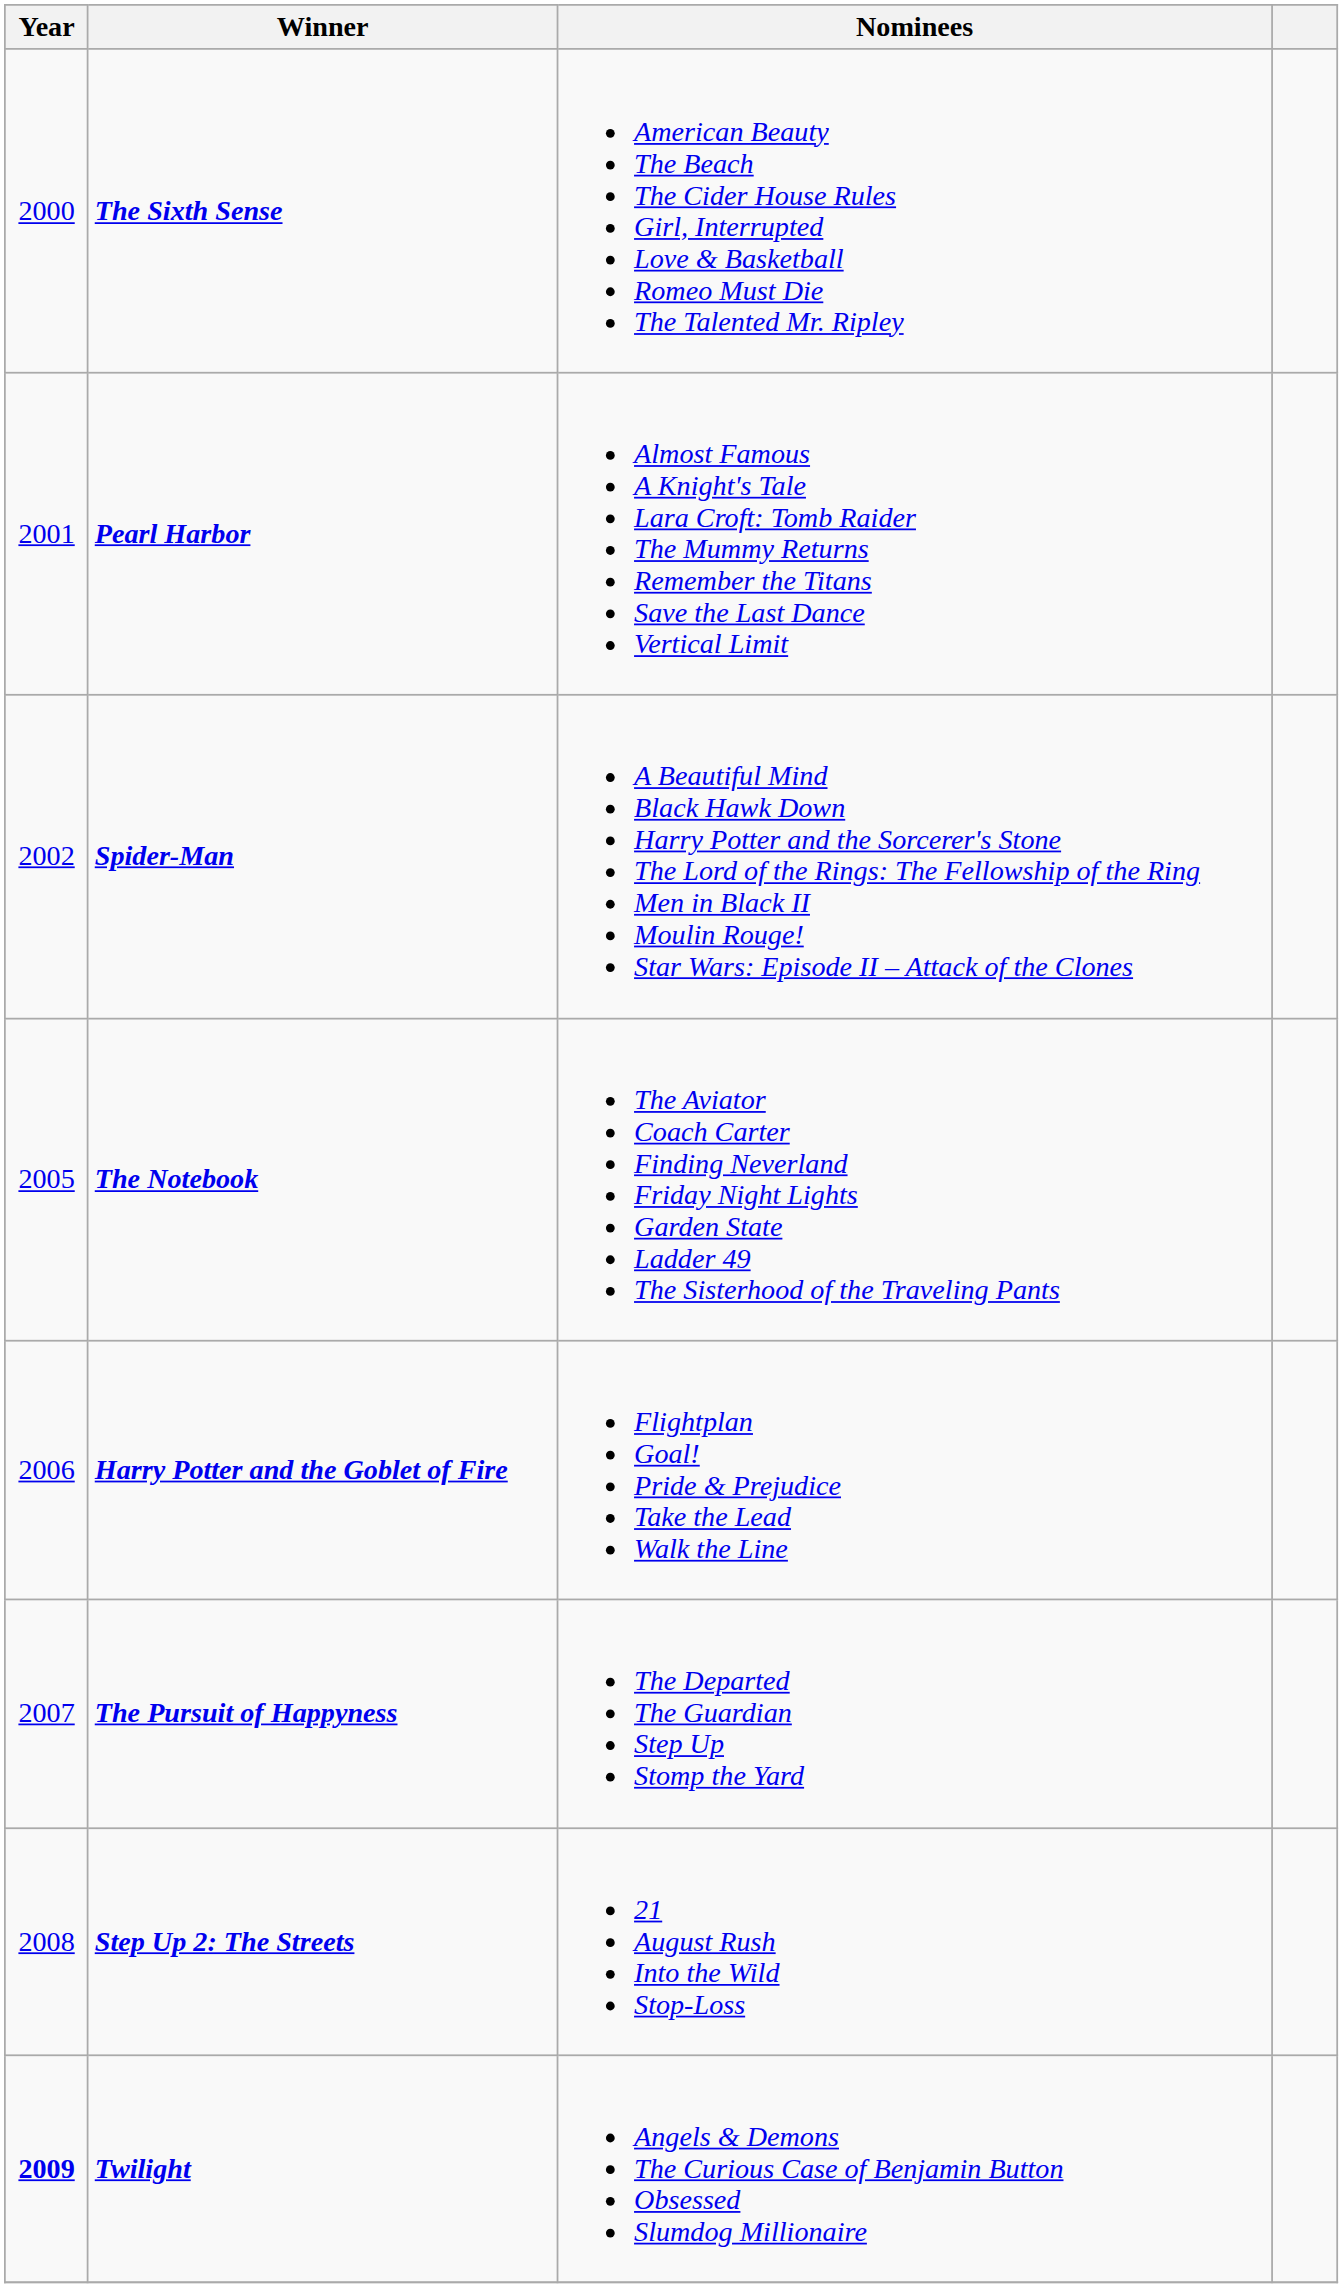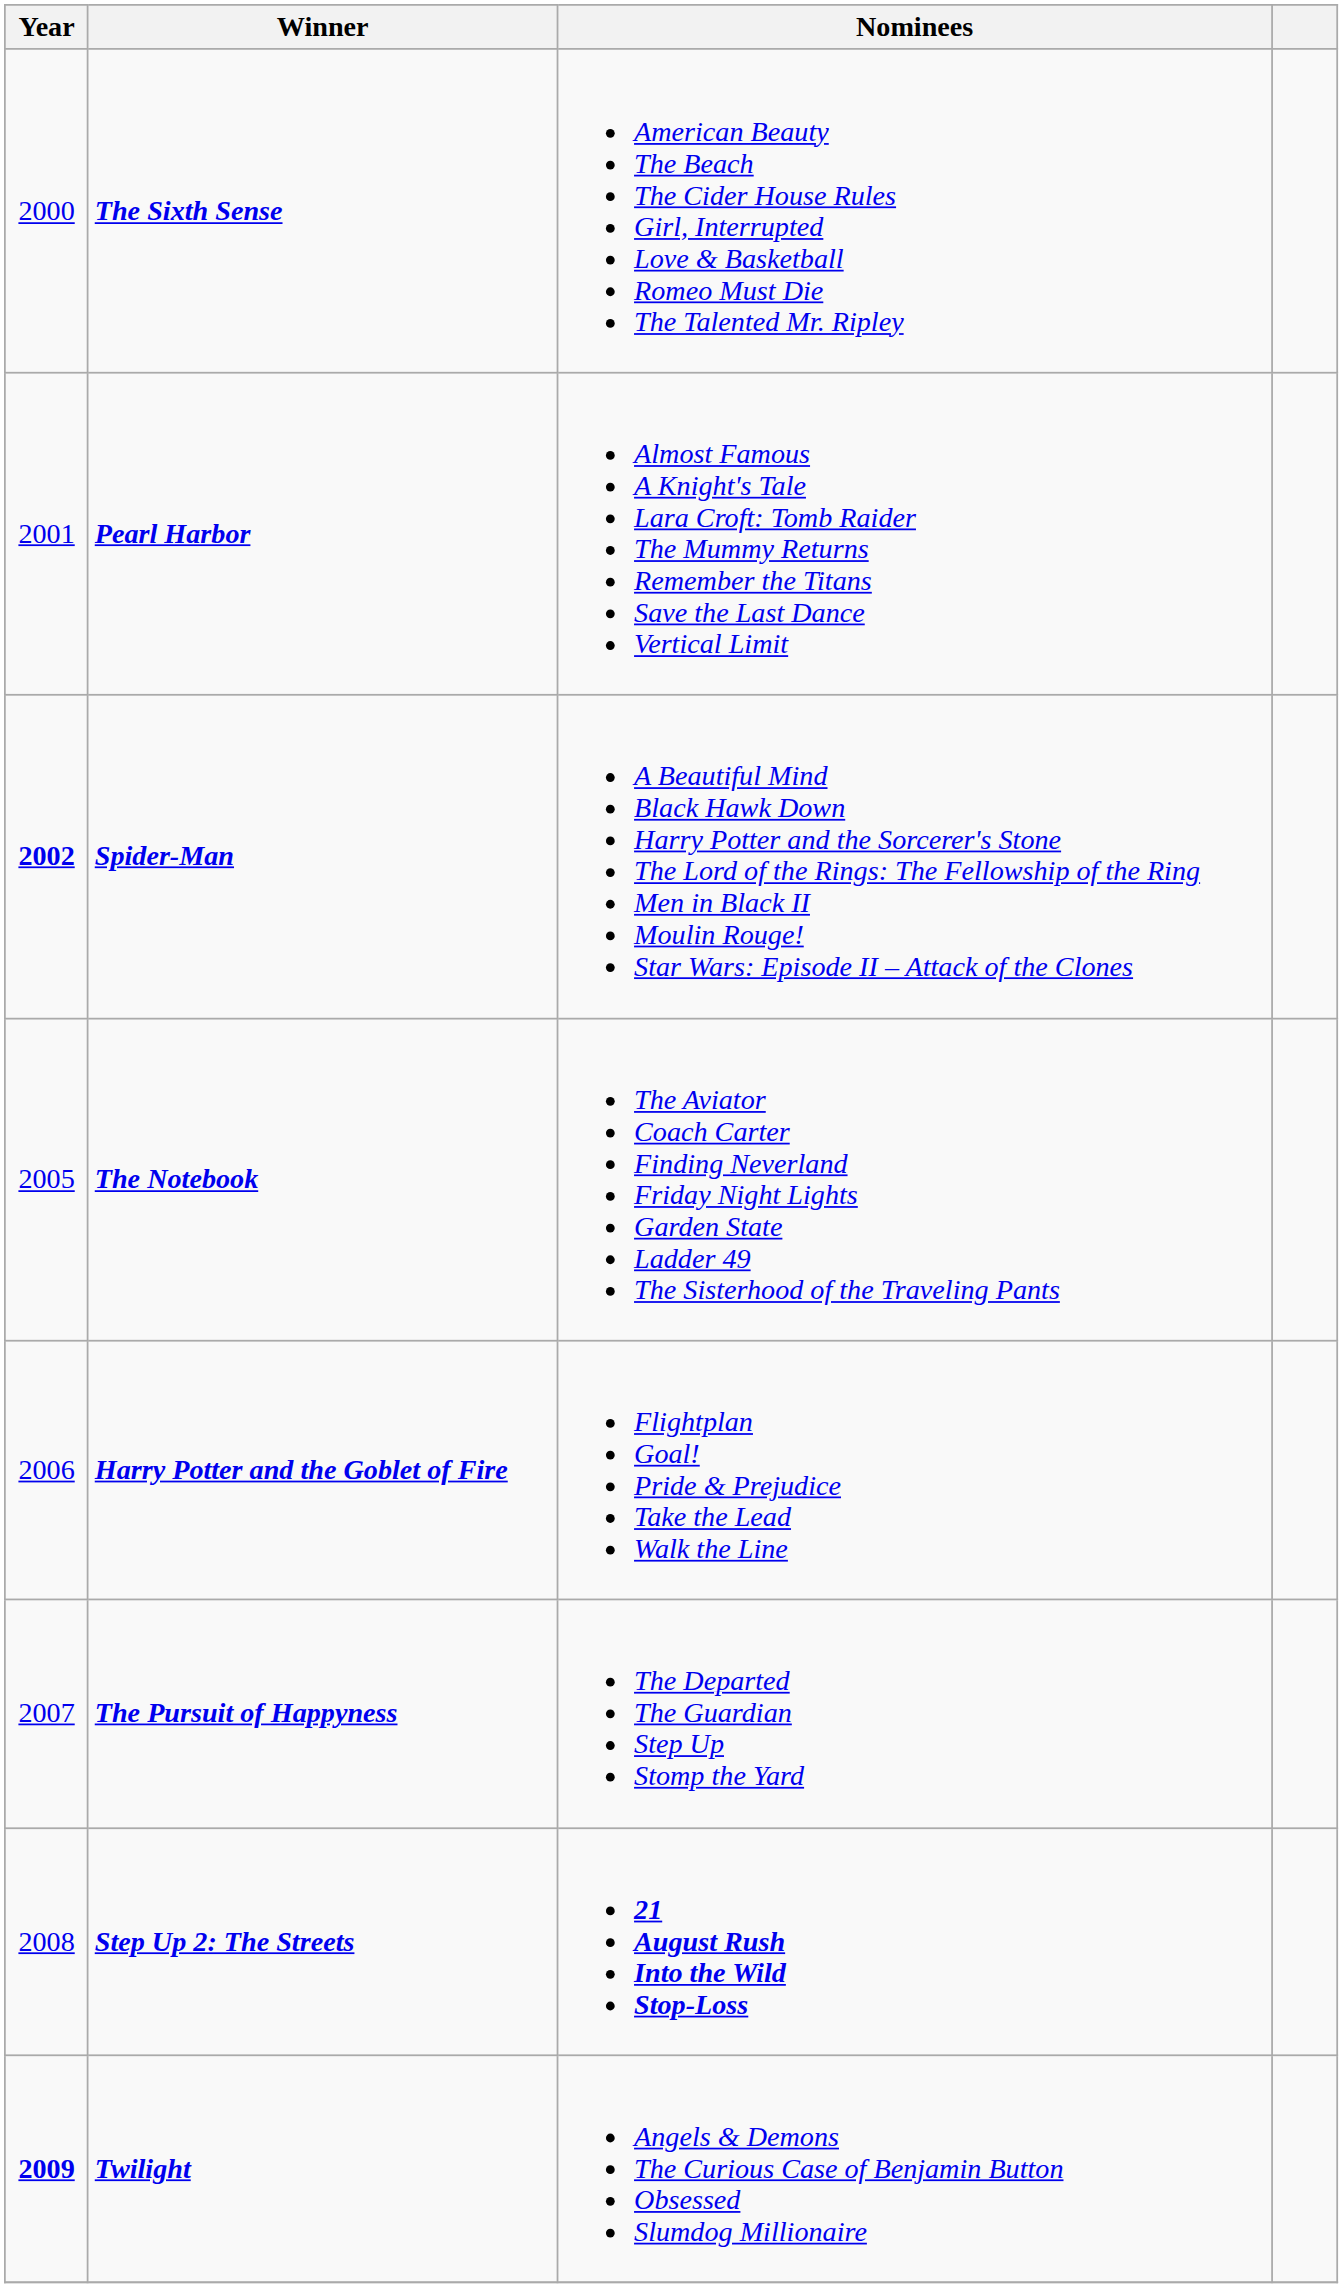Spider-Man | Year: normal -> bold
Step Up 2: The Streets | Nominees: normal -> bold
